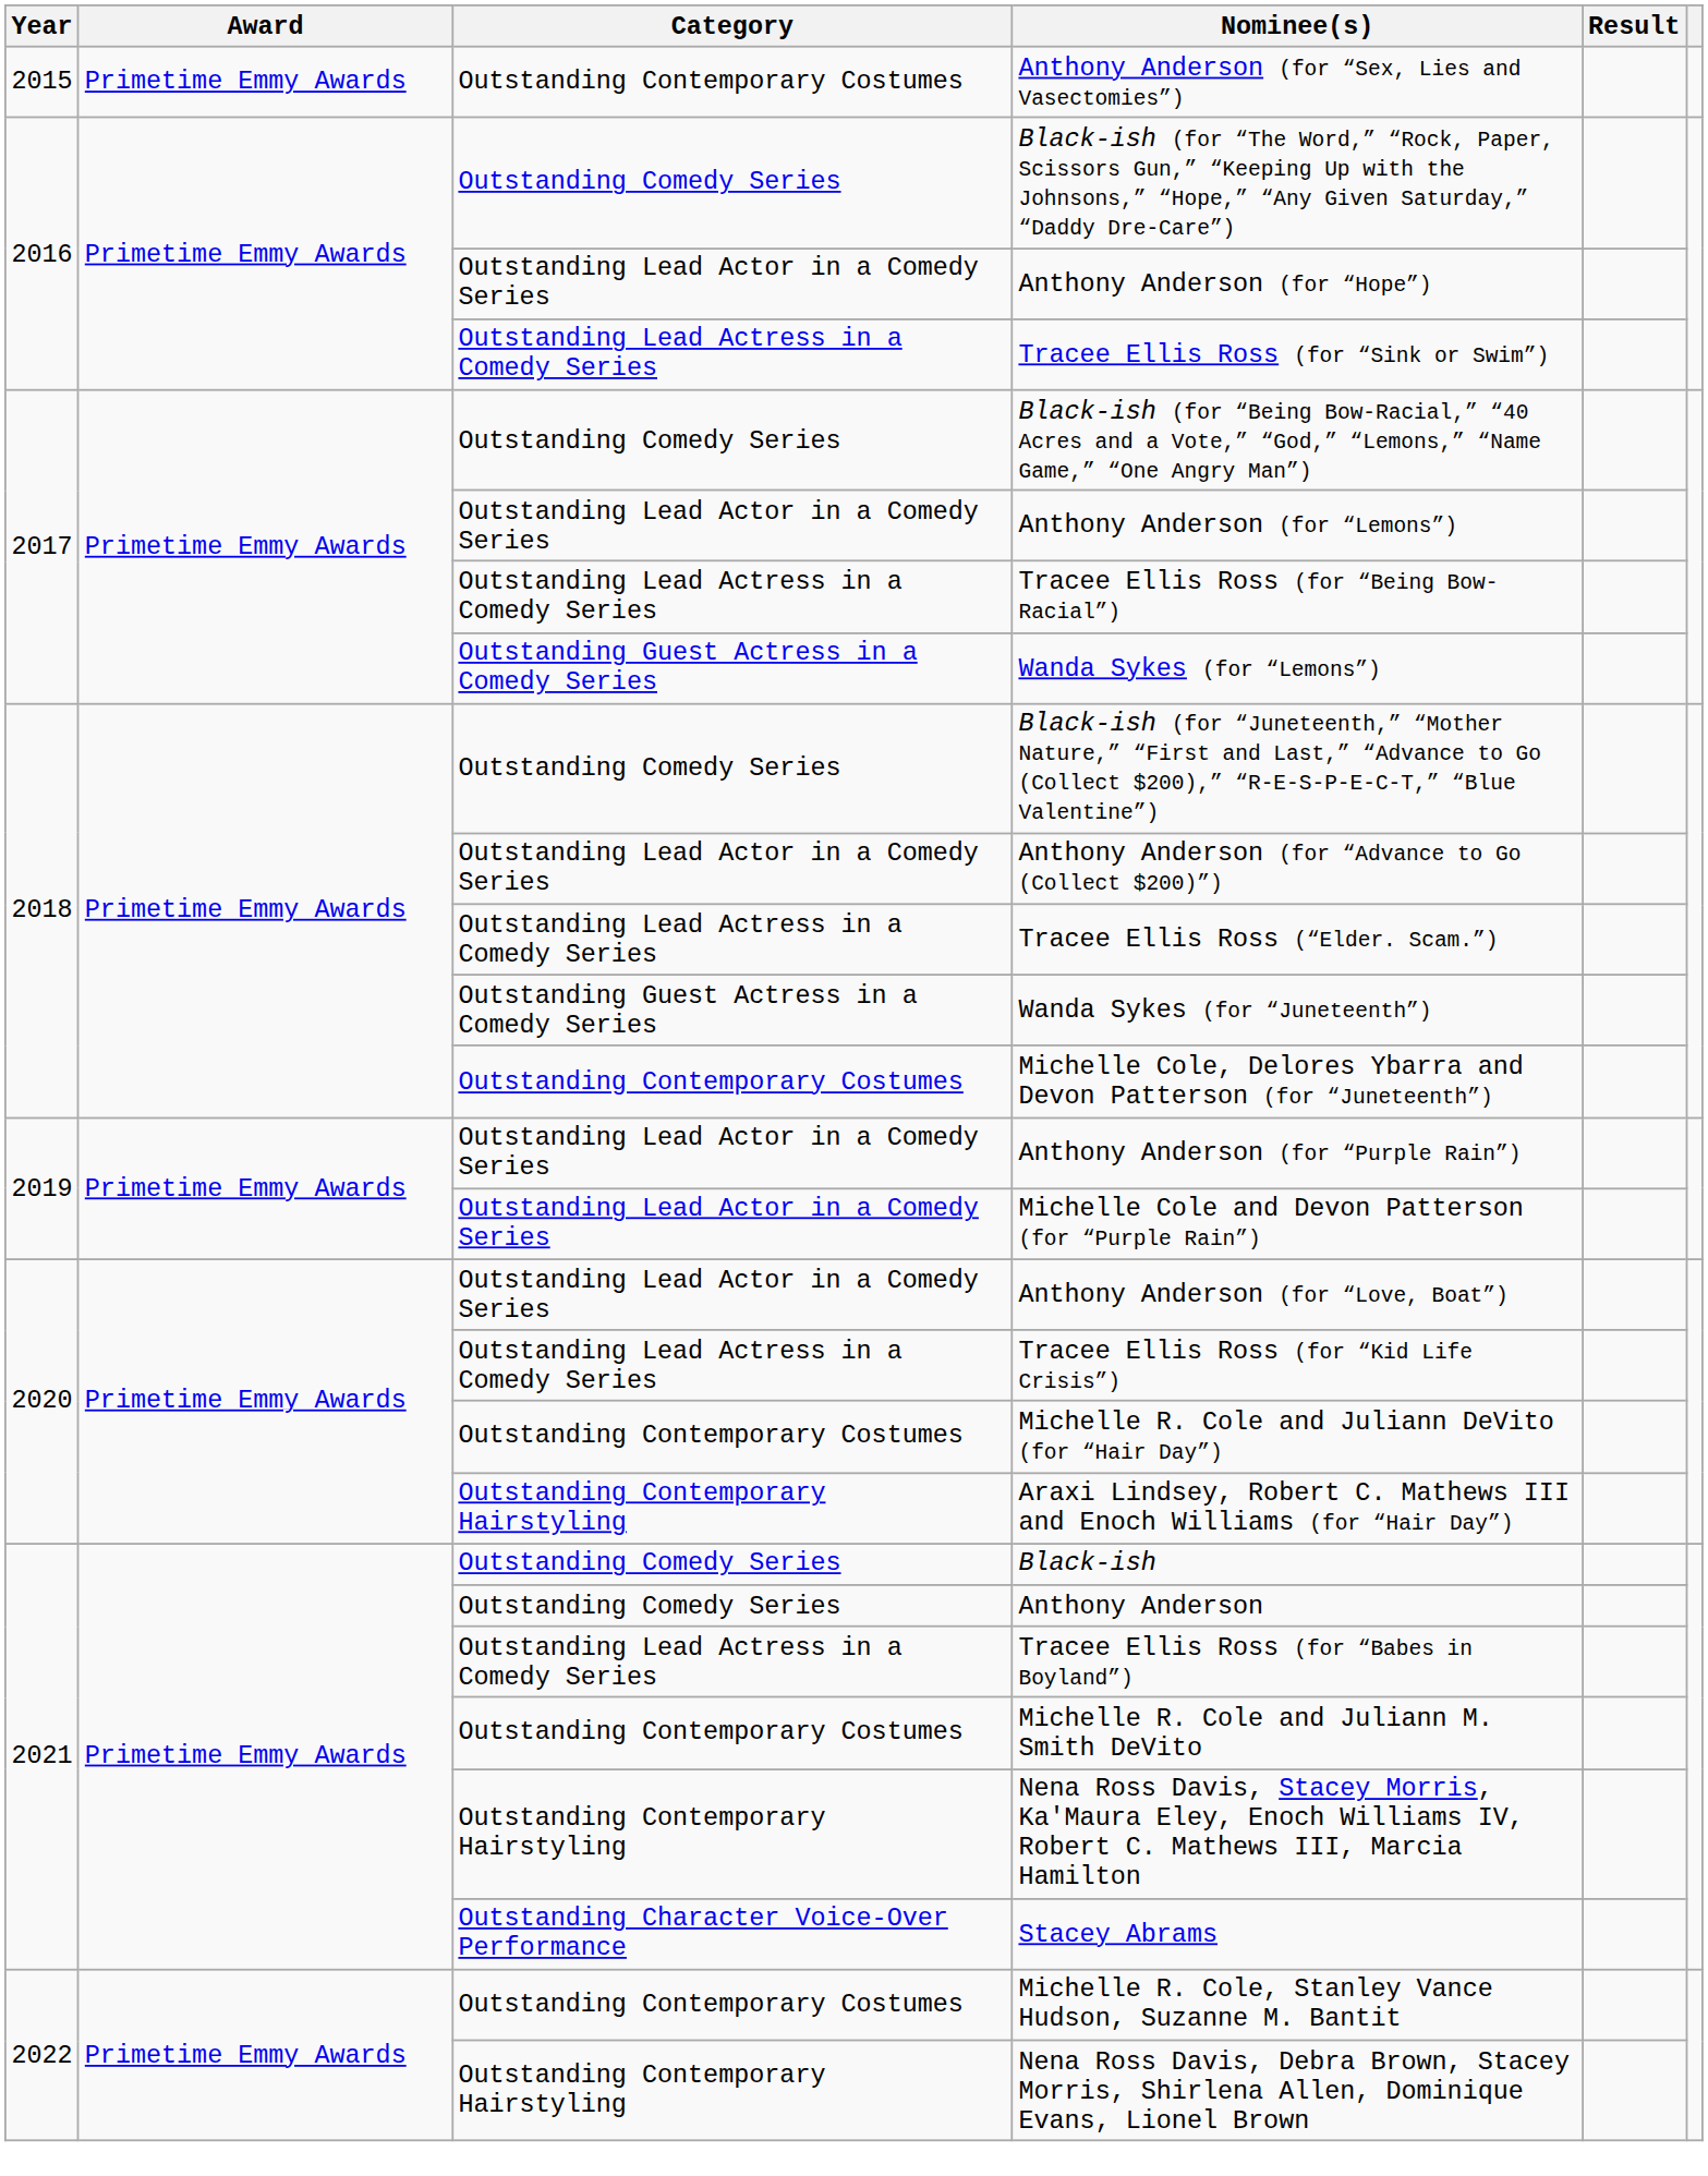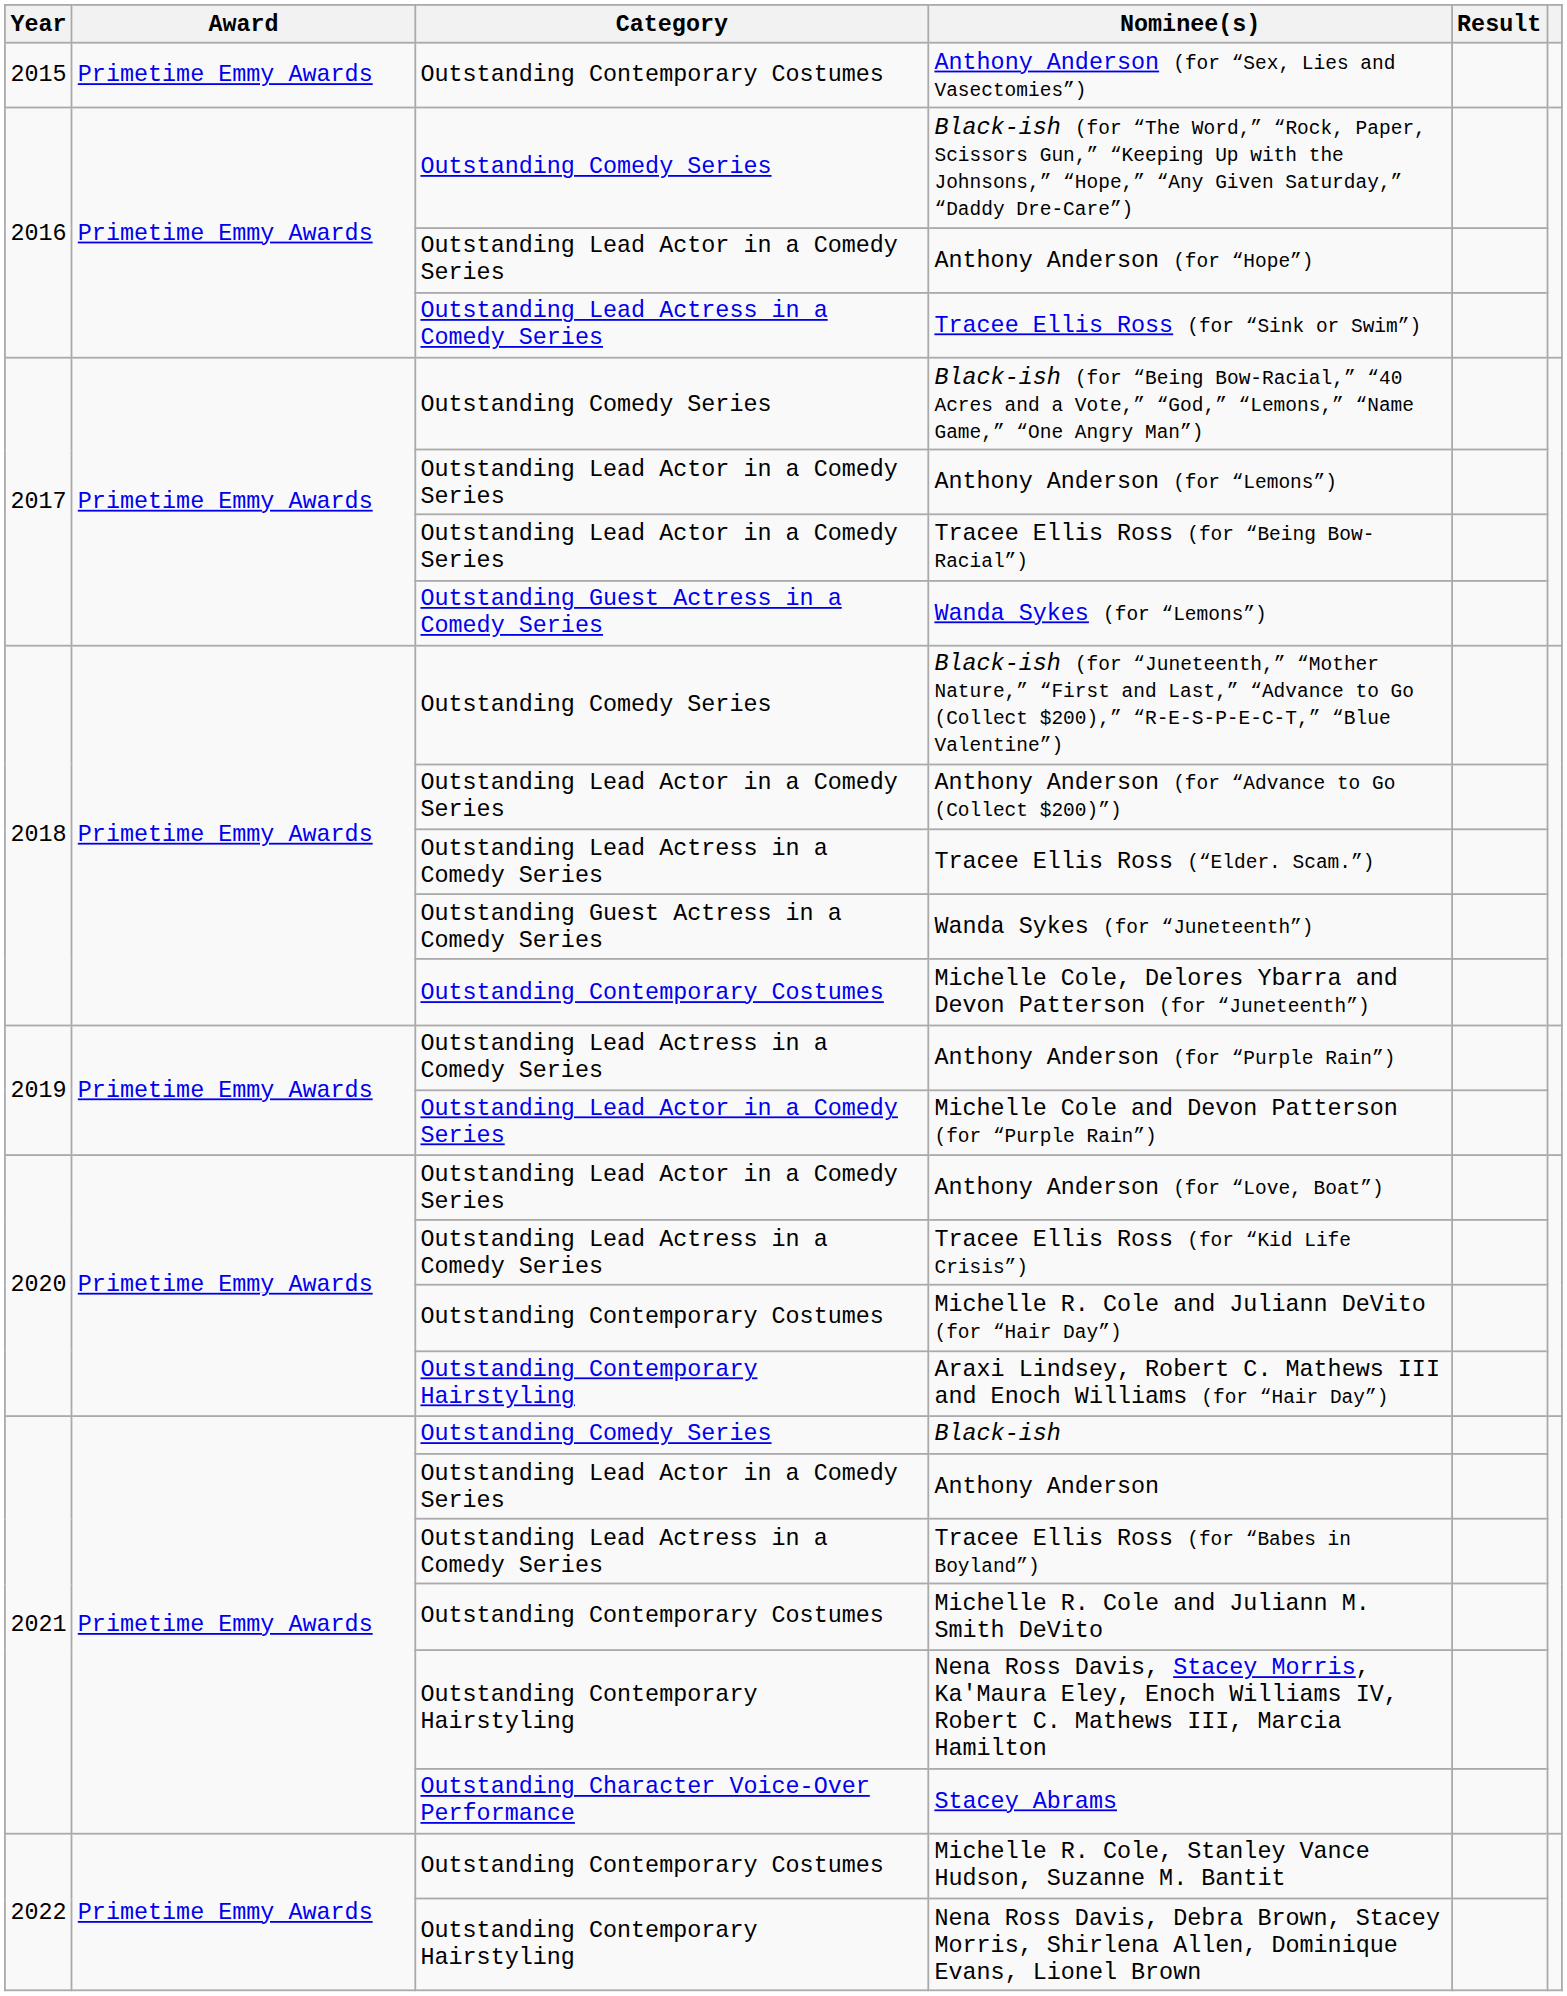Tracee Ellis Ross (for “Being Bow-Racial”) | Category: Outstanding Lead Actress in a Comedy Series -> Outstanding Lead Actor in a Comedy Series
Anthony Anderson (for “Purple Rain”) | Category: Outstanding Lead Actor in a Comedy Series -> Outstanding Lead Actress in a Comedy Series
Anthony Anderson | Category: Outstanding Comedy Series -> Outstanding Lead Actor in a Comedy Series
